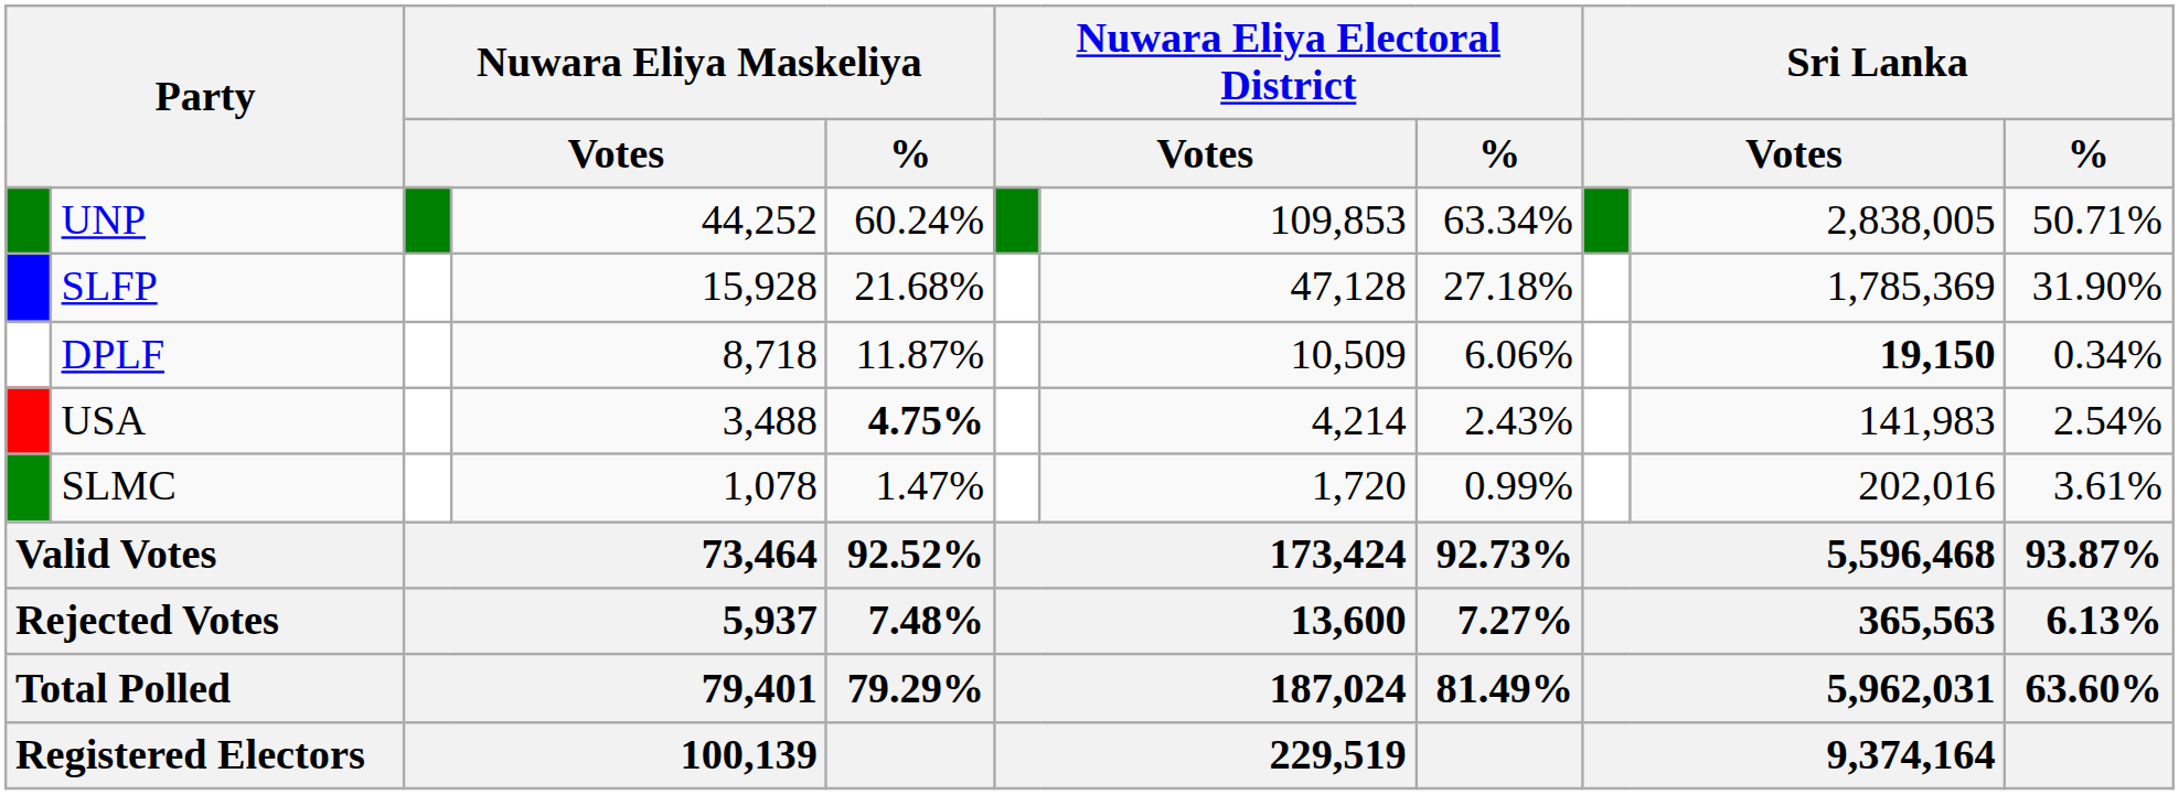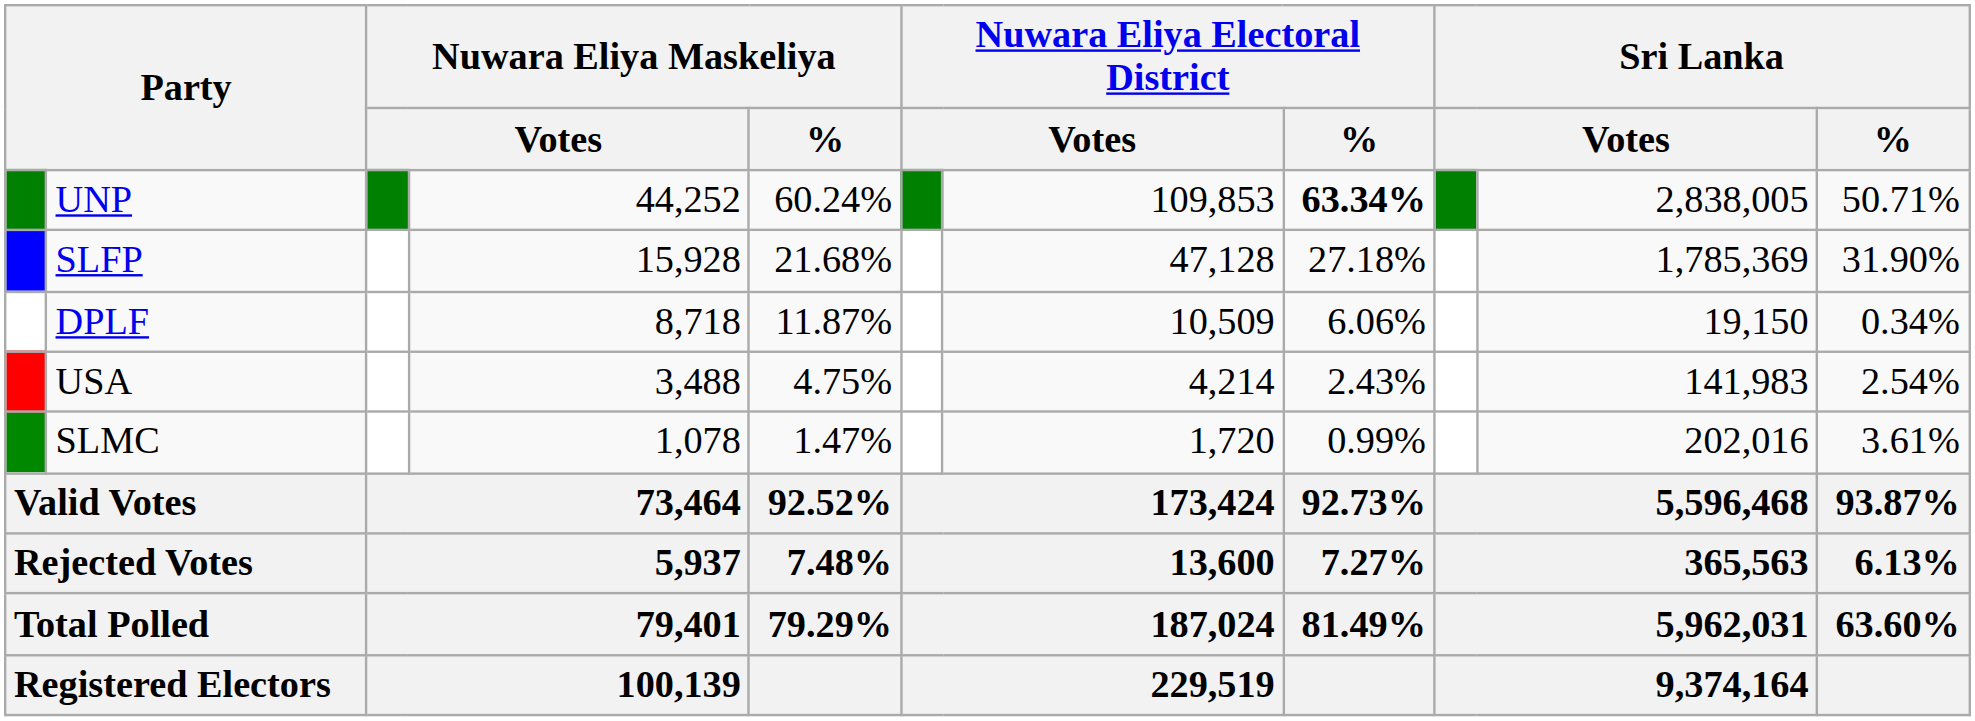UNP | Nuwara Eliya Electoral District / %: normal -> bold
DPLF | column 10: bold -> normal
USA | Nuwara Eliya Maskeliya / %: bold -> normal
